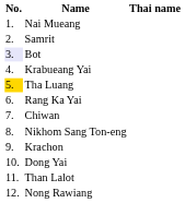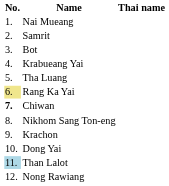Bot | No.: lavender background -> no background
Tha Luang | No.: gold background -> no background
Rang Ka Yai | No.: no background -> khaki background
Chiwan | No.: normal -> bold
Than Lalot | No.: no background -> lightblue background
